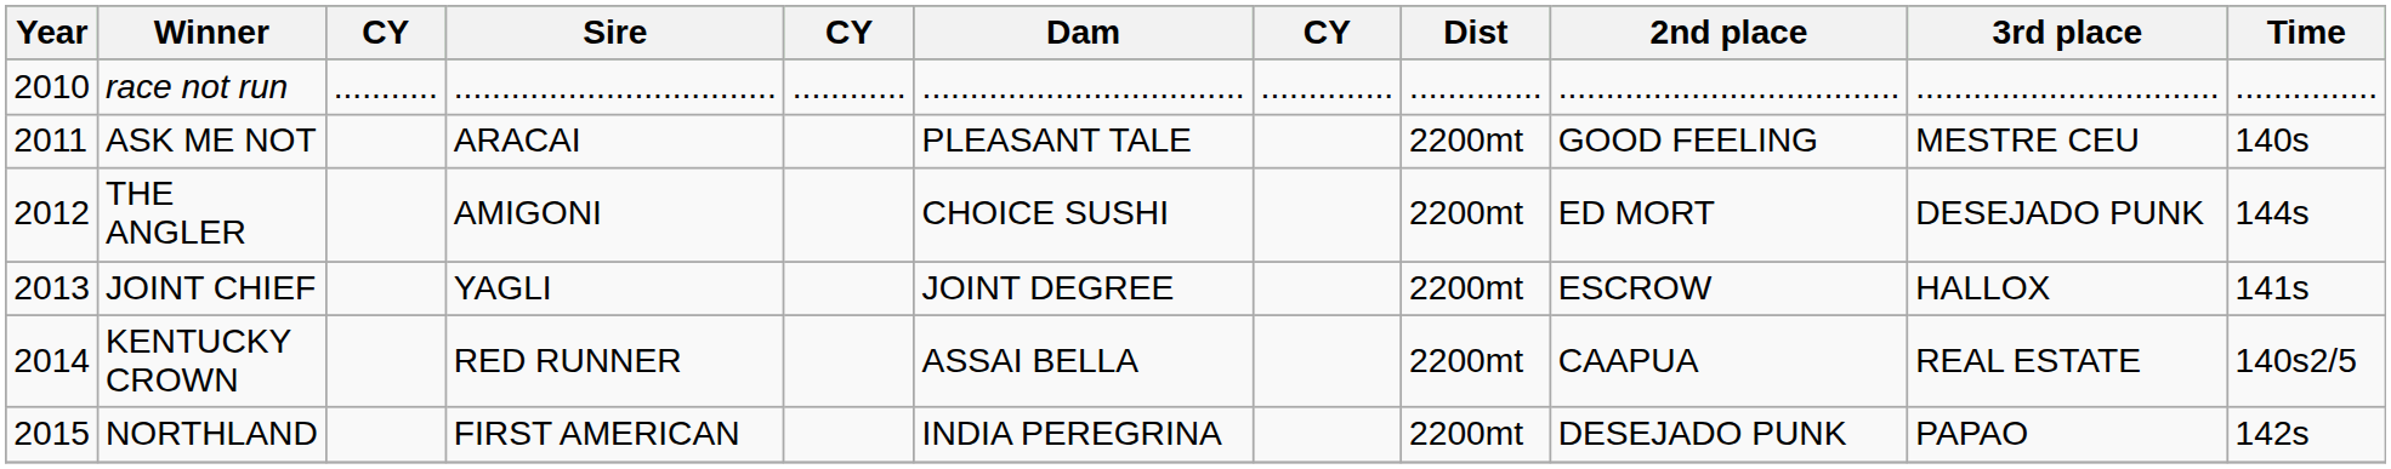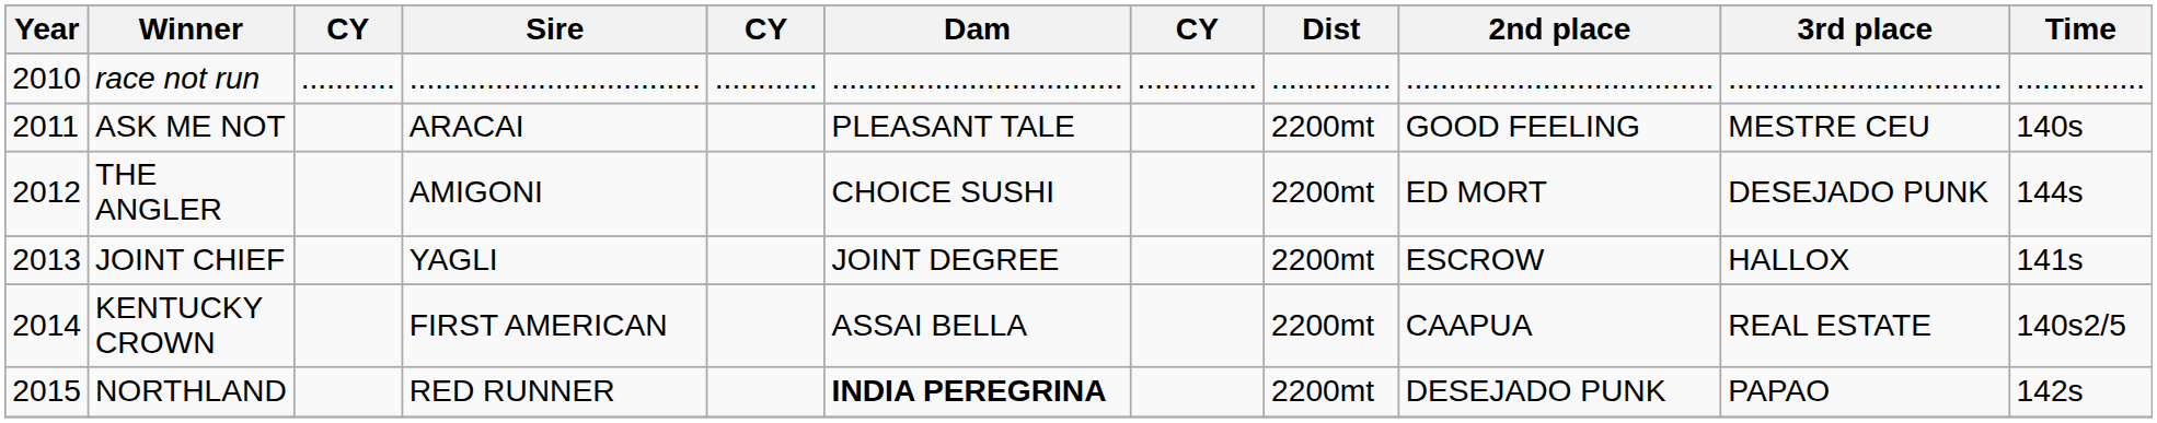KENTUCKY CROWN | Sire: RED RUNNER -> FIRST AMERICAN
NORTHLAND | Sire: FIRST AMERICAN -> RED RUNNER
NORTHLAND | Dam: normal -> bold
